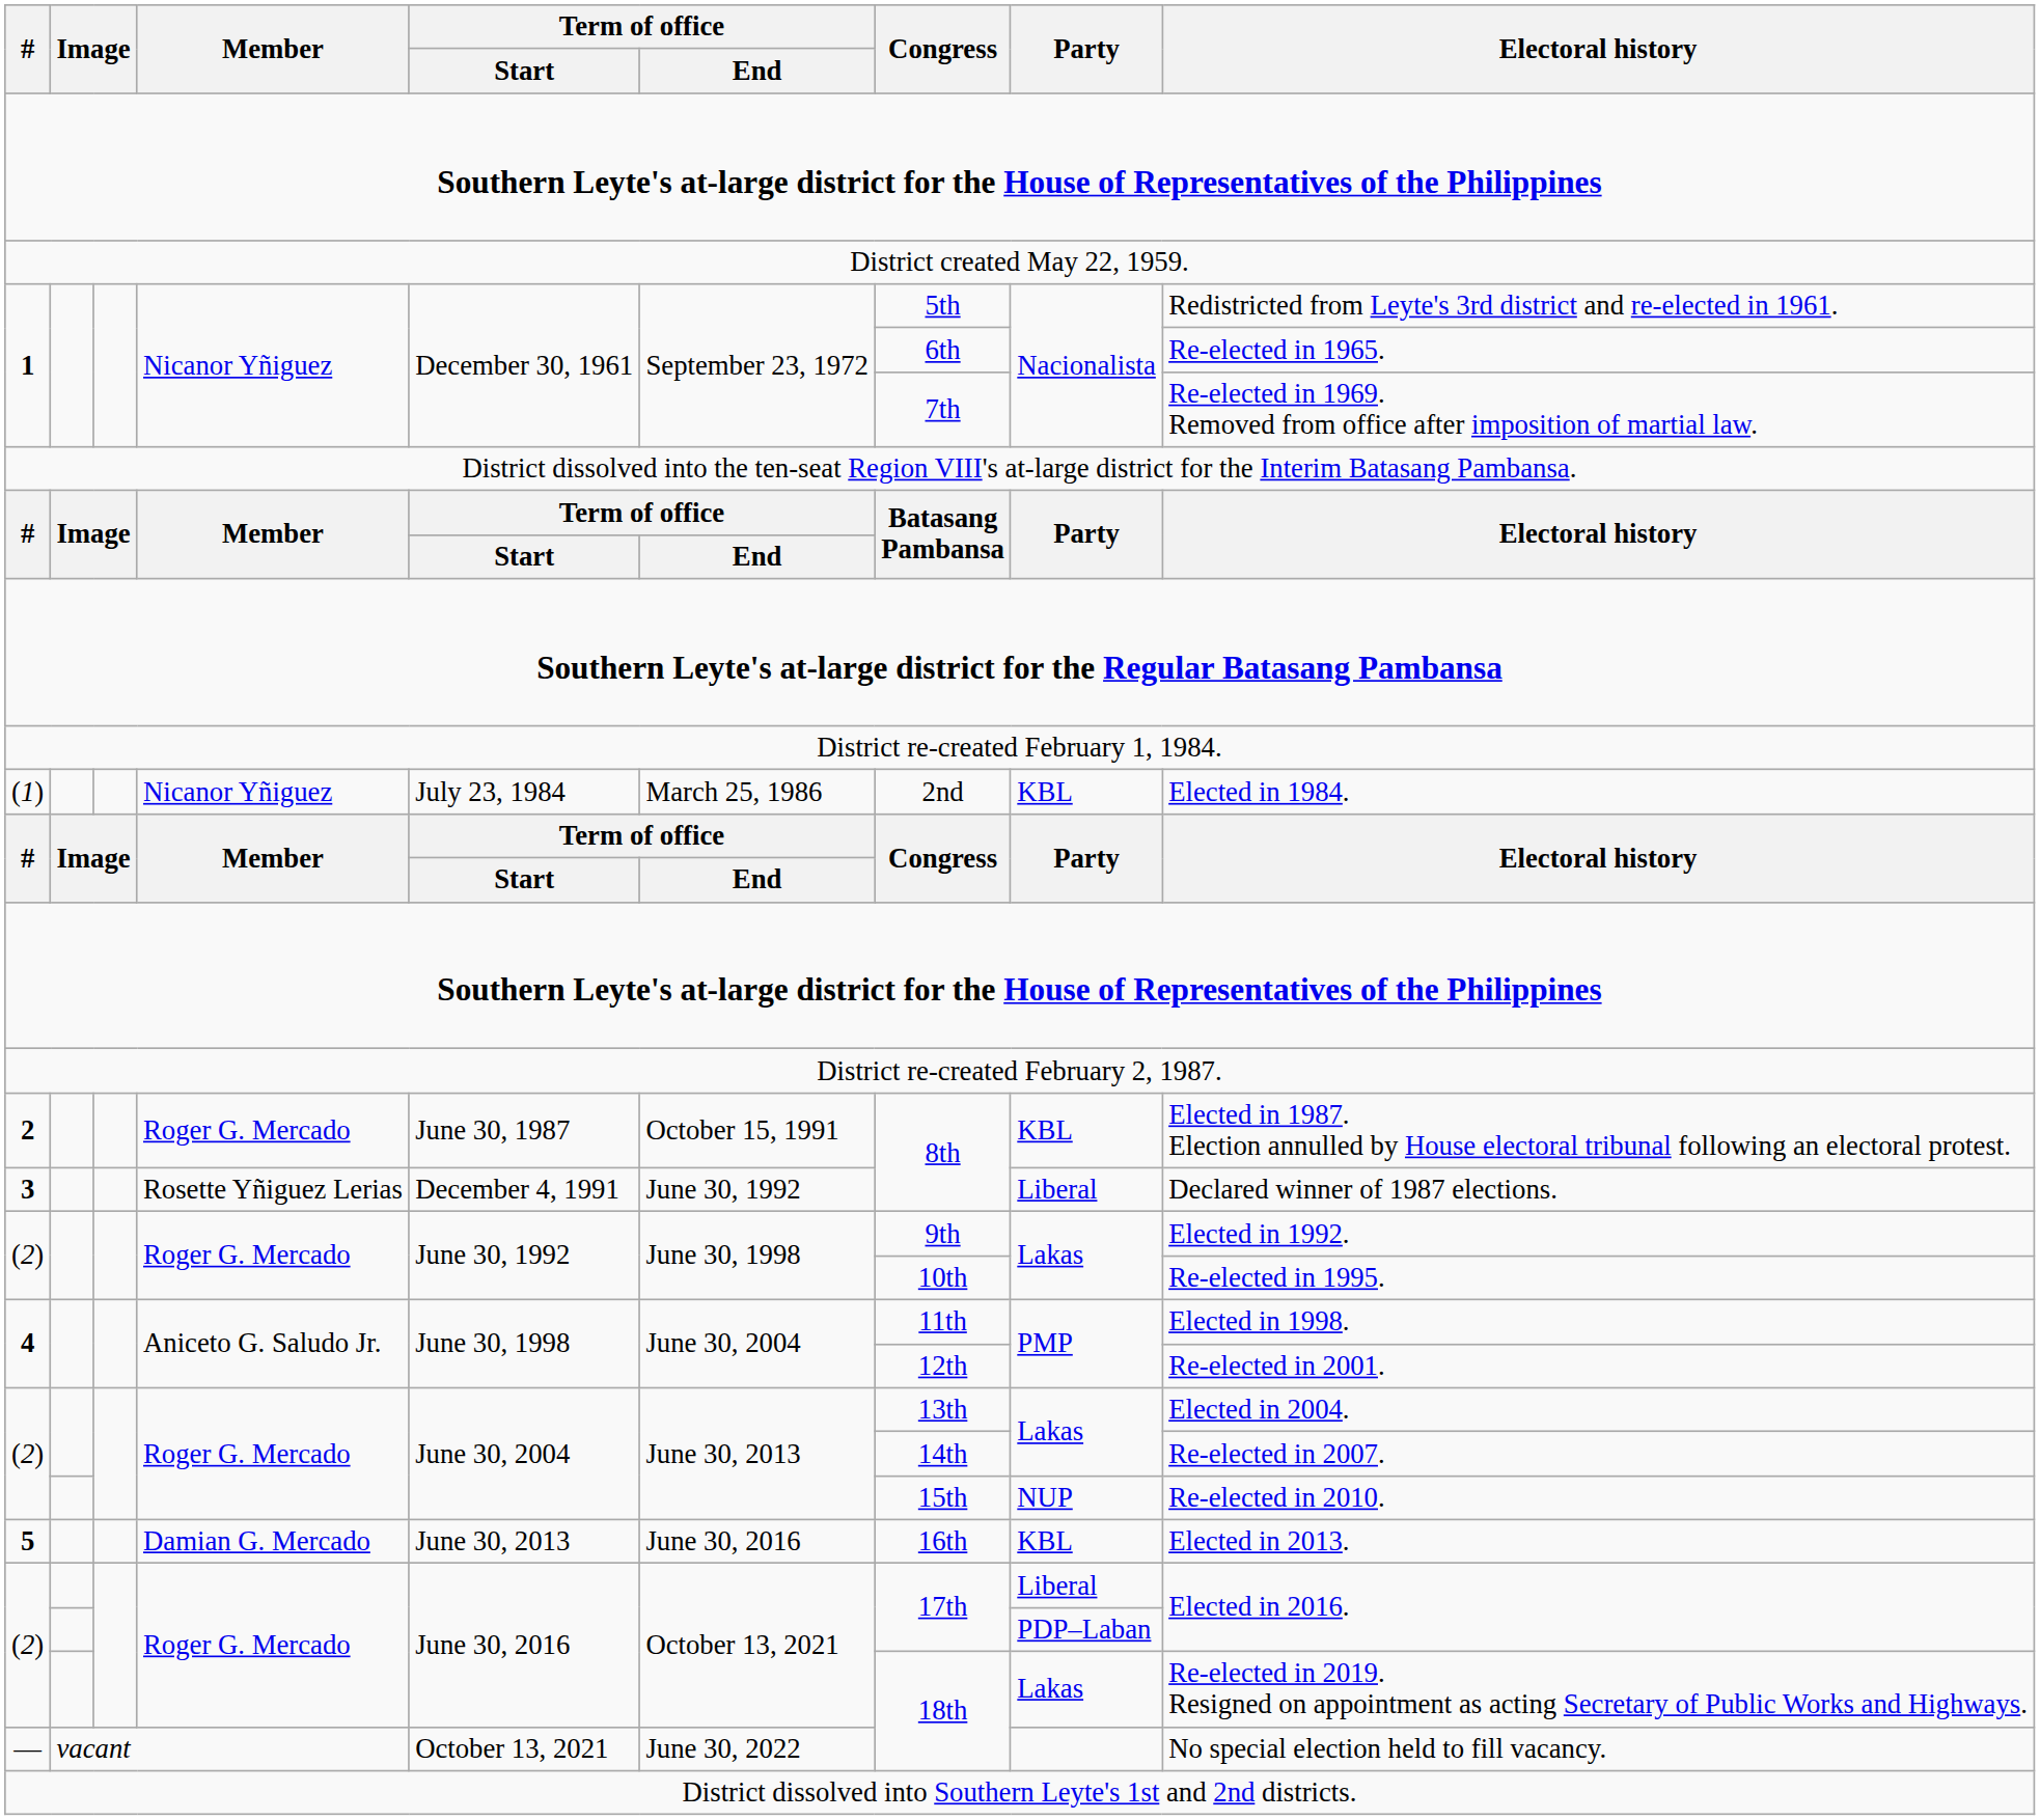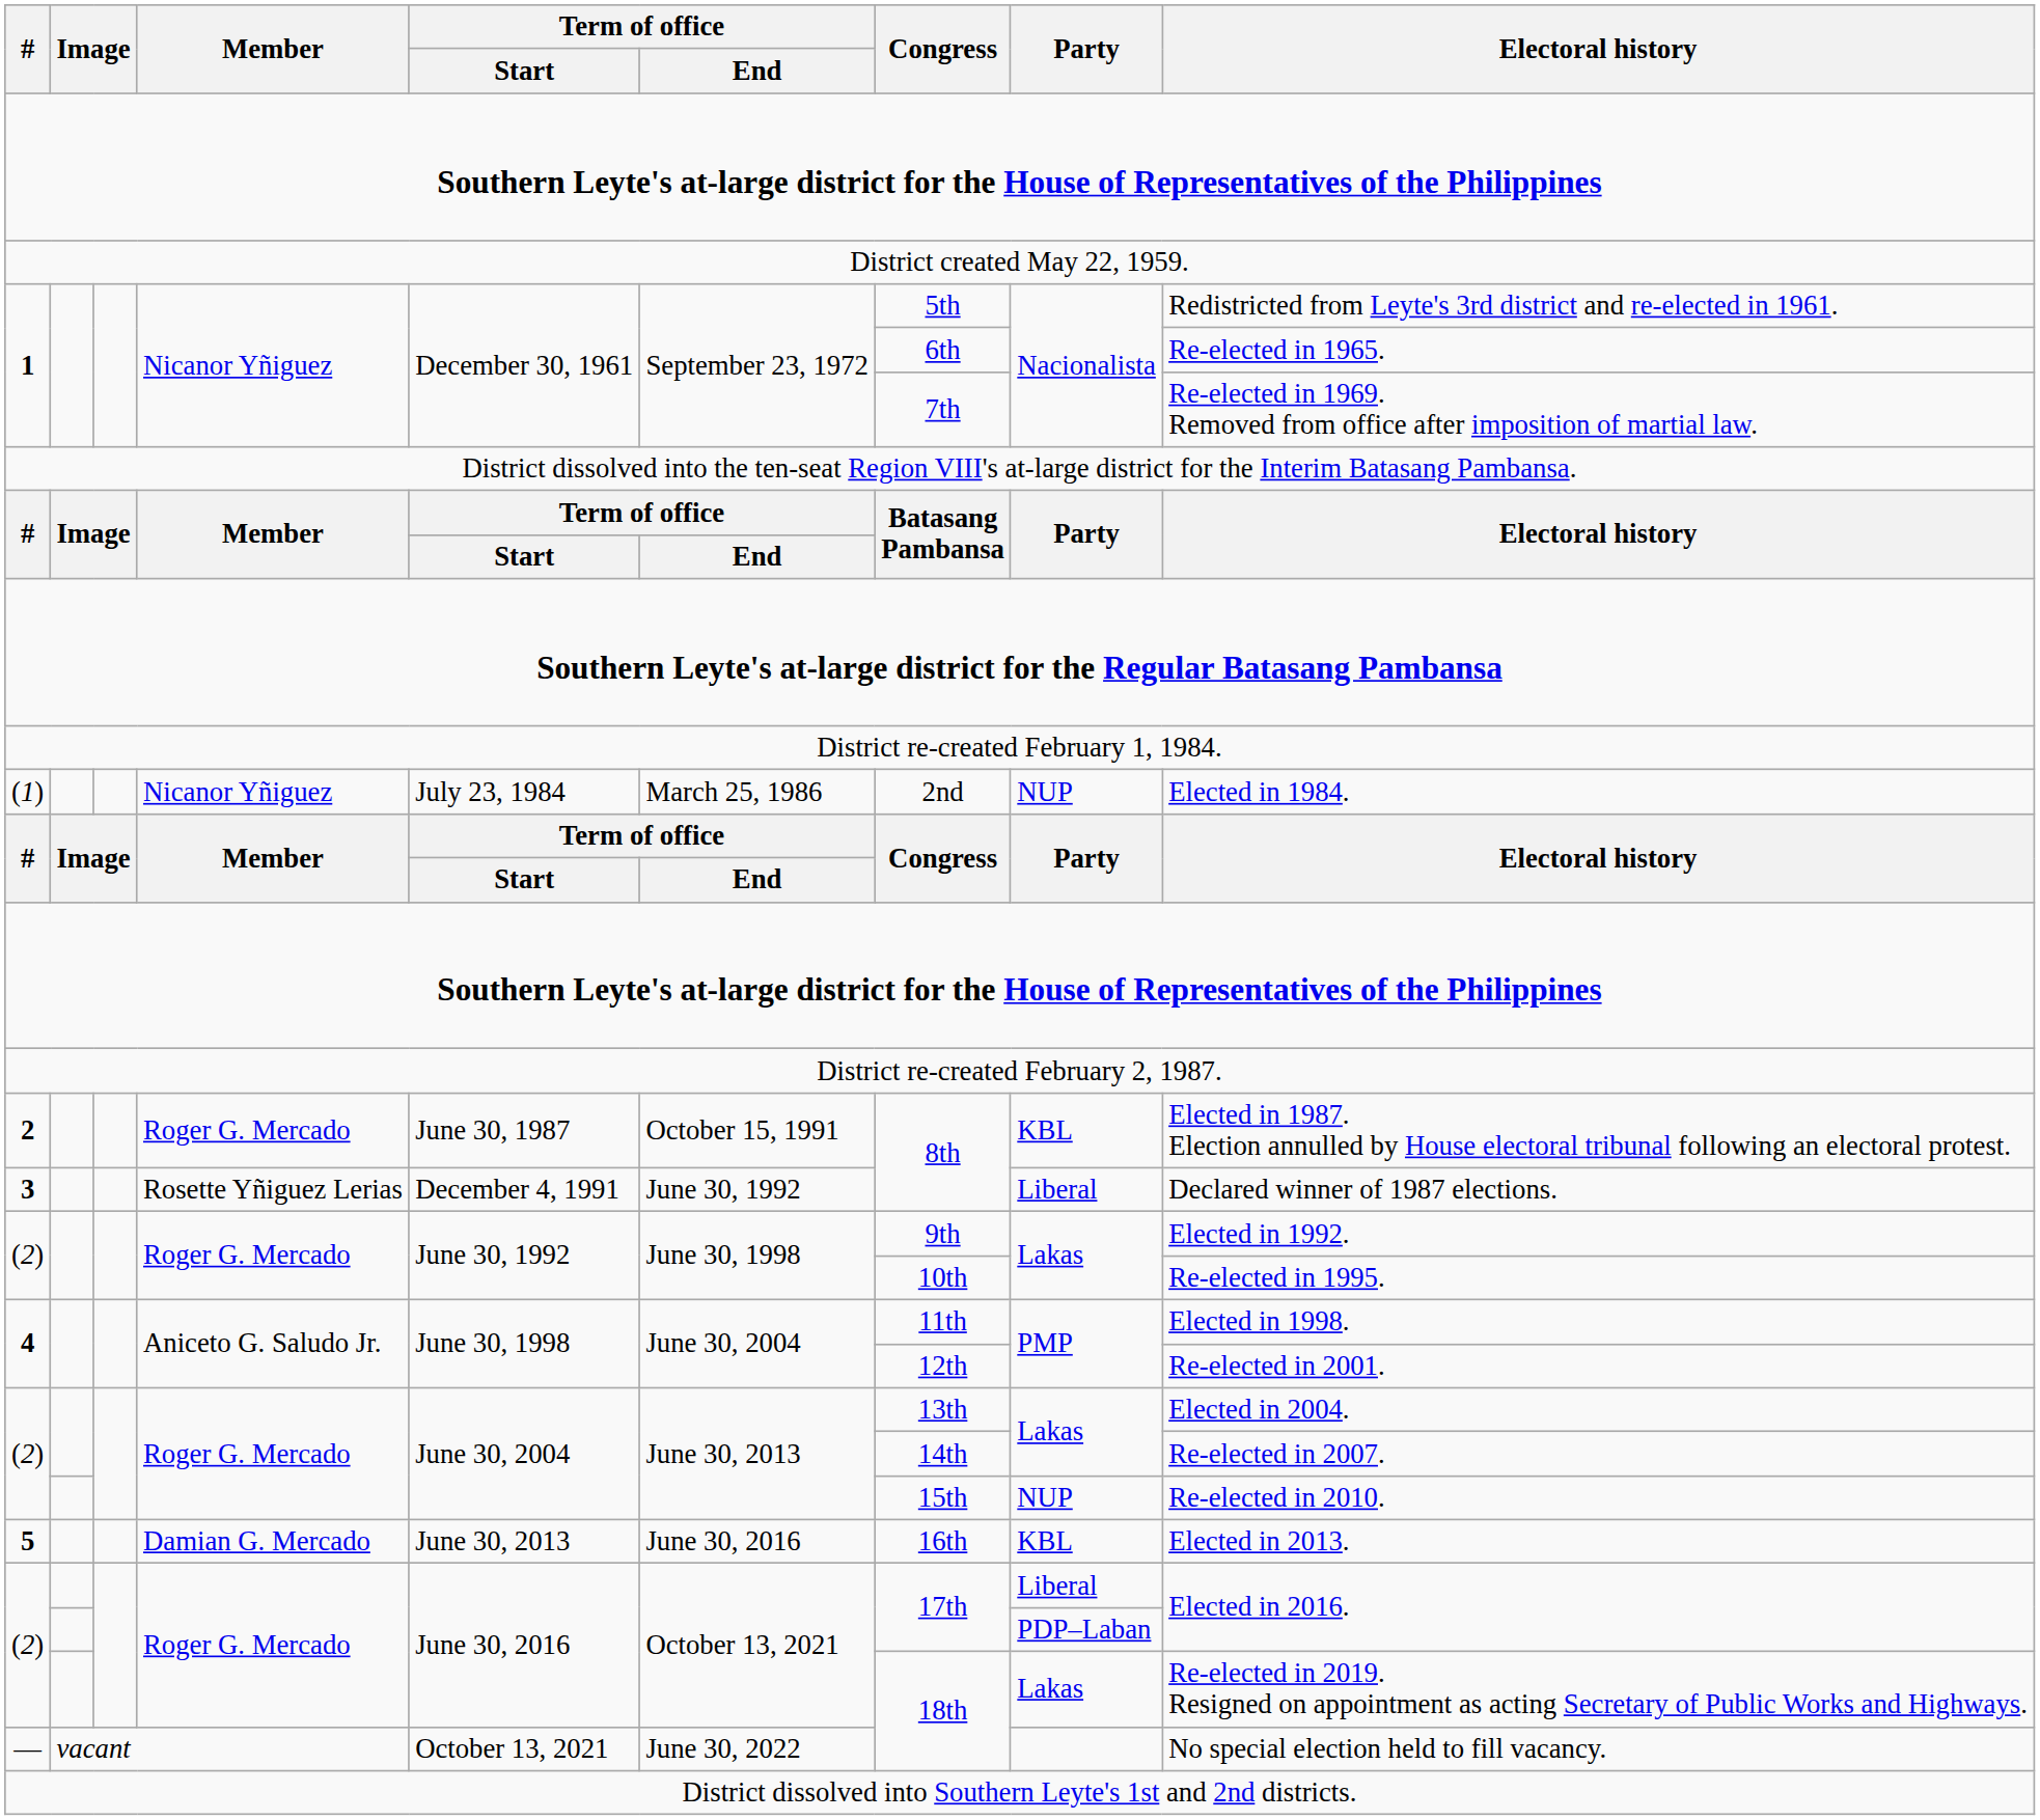(1) | Party: KBL -> NUP
